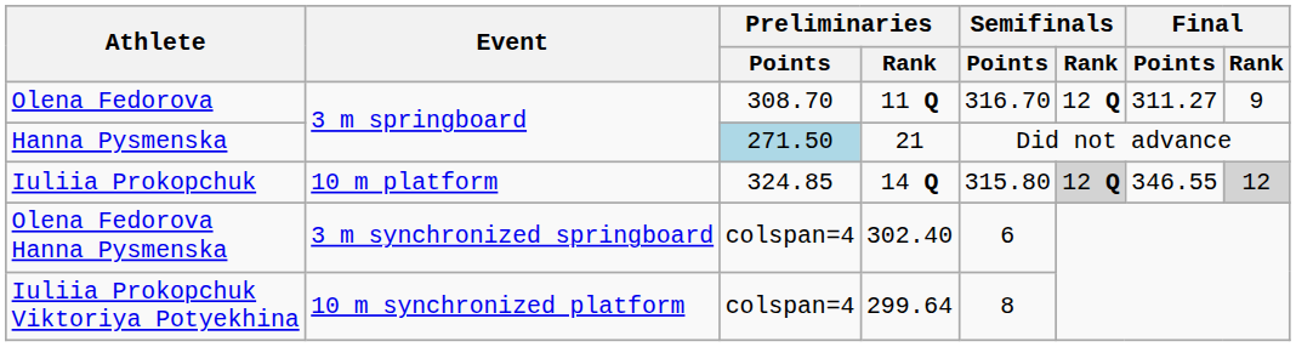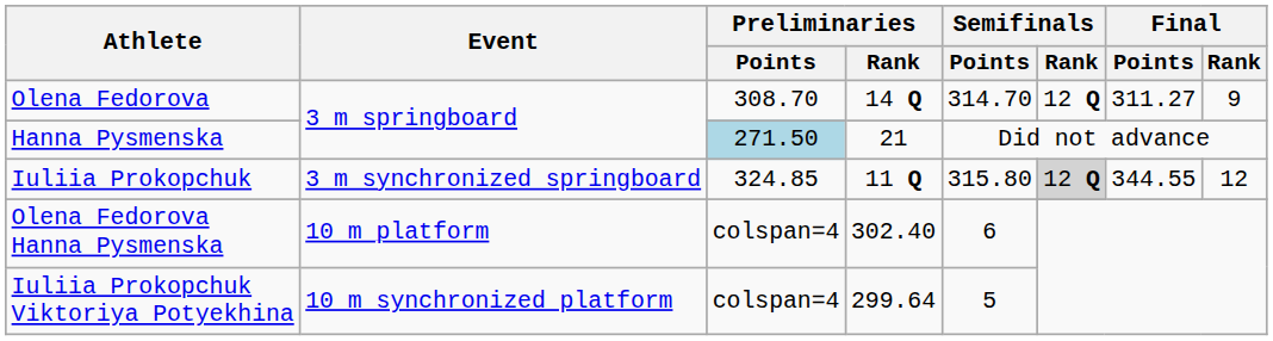Olena Fedorova | Preliminaries / Rank: 11 Q -> 14 Q
Olena Fedorova | Semifinals / Points: 316.70 -> 314.70
Iuliia Prokopchuk | Event: 10 m platform -> 3 m synchronized springboard
Iuliia Prokopchuk | Preliminaries / Rank: 14 Q -> 11 Q
Iuliia Prokopchuk | Final / Points: 346.55 -> 344.55
Iuliia Prokopchuk | Final / Rank: lightgrey background -> no background
Olena Fedorova Hanna Pysmenska | Event: 3 m synchronized springboard -> 10 m platform
Iuliia Prokopchuk Viktoriya Potyekhina | Semifinals / Points: 8 -> 5
